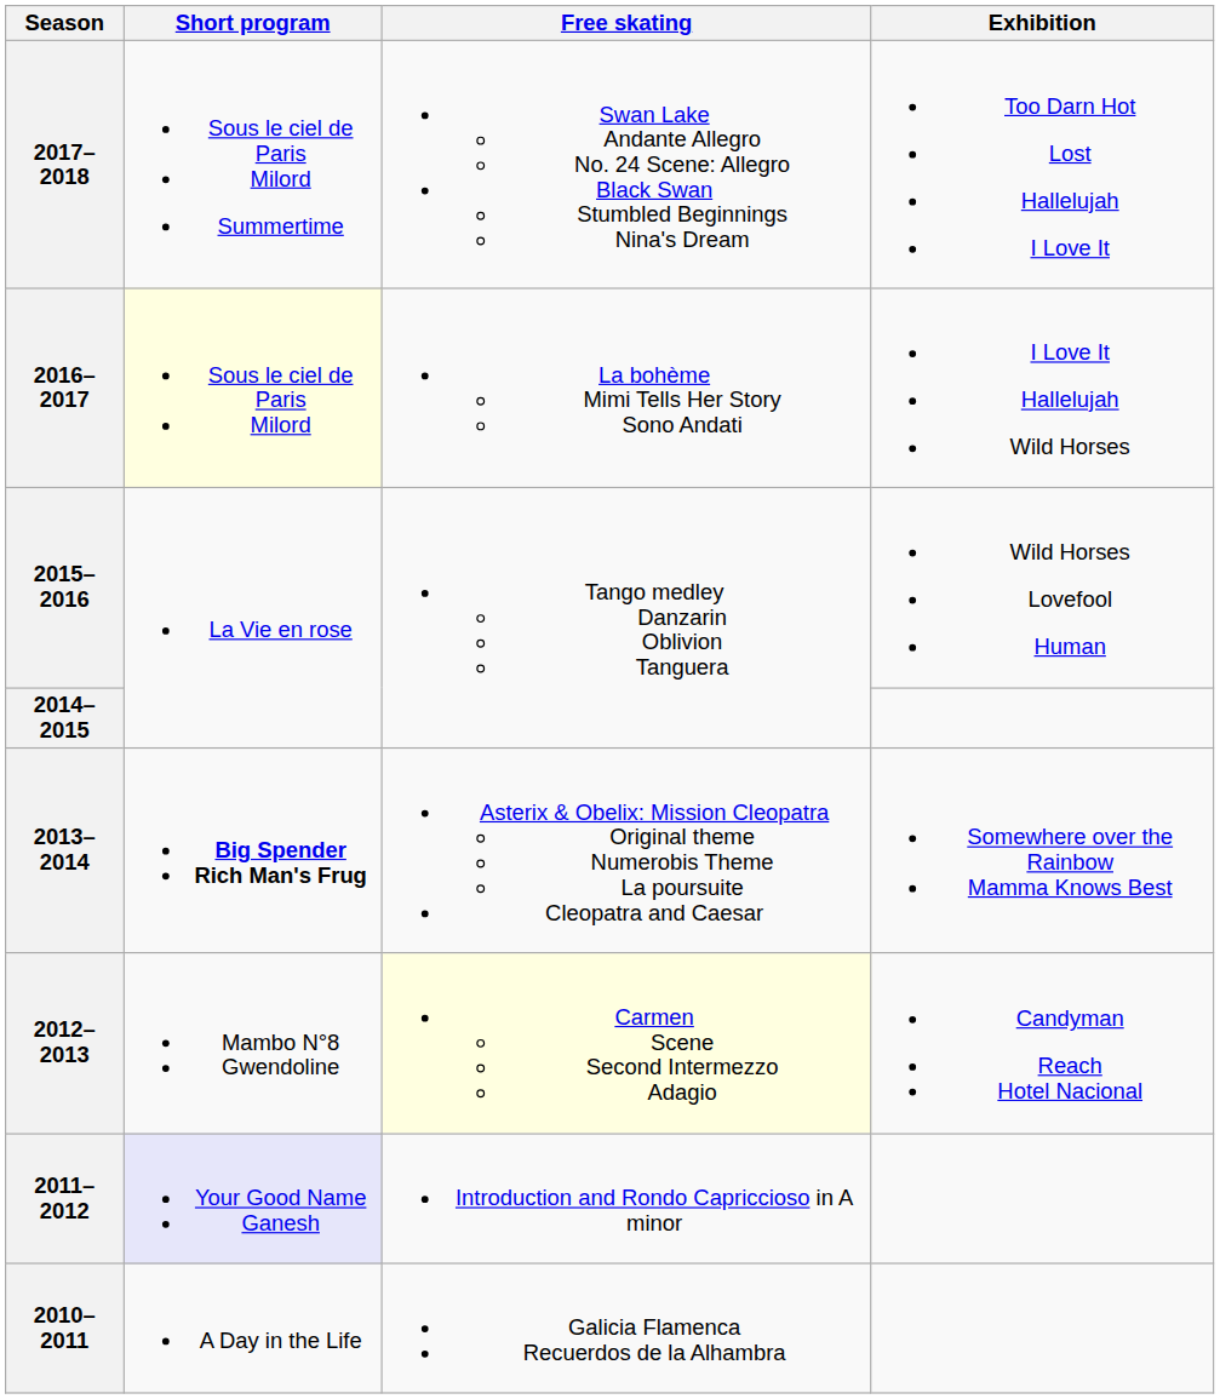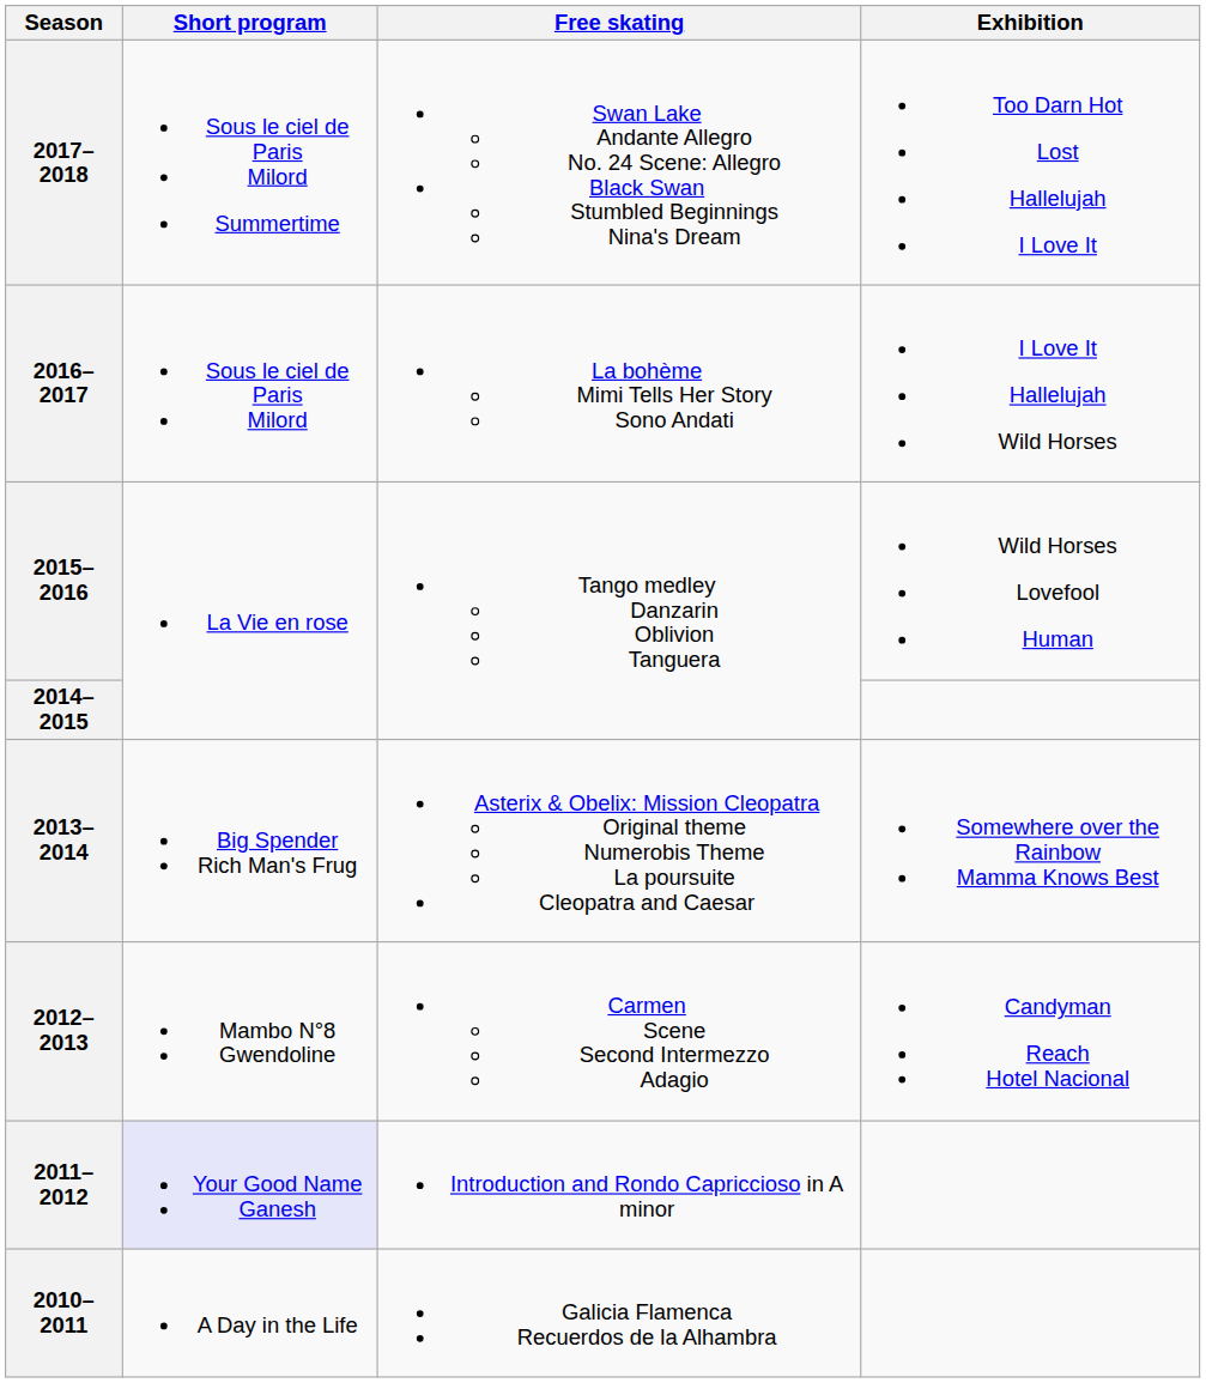2016–2017 | Short program: lightyellow background -> no background
2013–2014 | Short program: bold -> normal
2012–2013 | Free skating: lightyellow background -> no background
